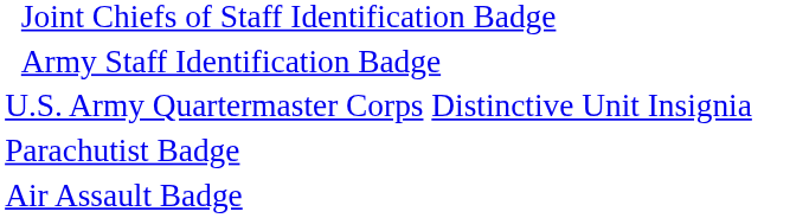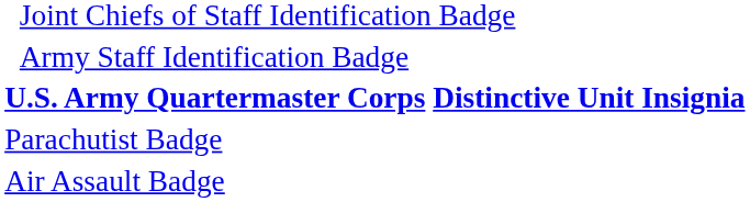row 3 | column 1: normal -> bold
